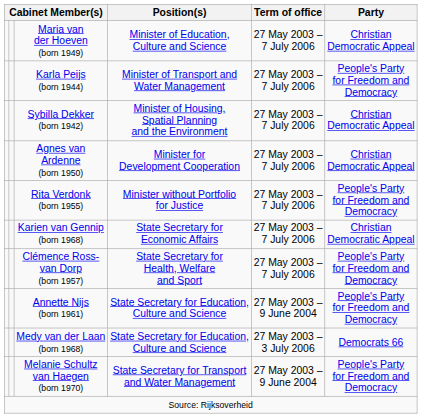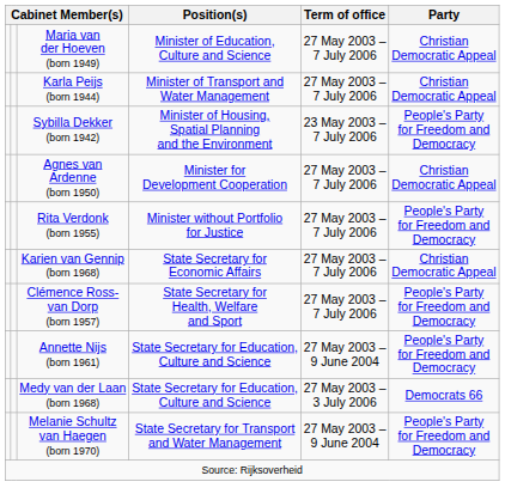Karla Peijs (born 1944) | Party: People's Party for Freedom and Democracy -> Christian Democratic Appeal
Sybilla Dekker (born 1942) | Term of office: 27 May 2003 – 7 July 2006 -> 23 May 2003 – 7 July 2006
Sybilla Dekker (born 1942) | Party: Christian Democratic Appeal -> People's Party for Freedom and Democracy
